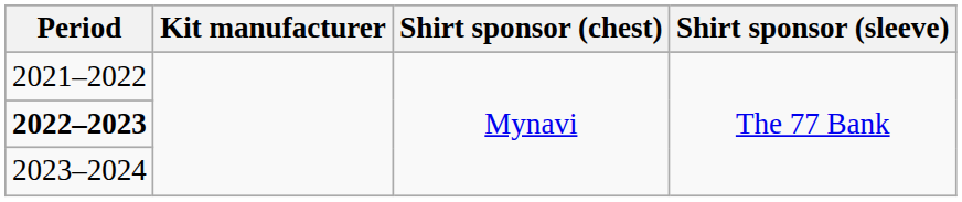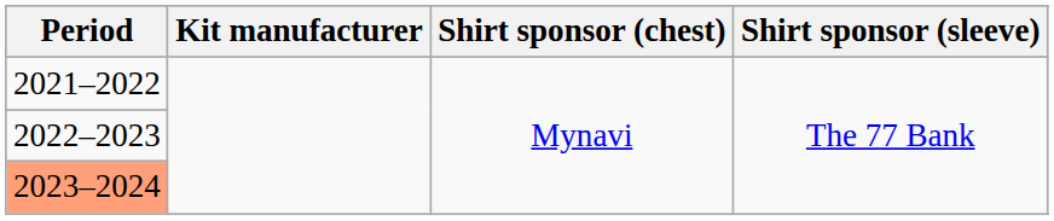2022–2023 | Period: bold -> normal
2023–2024 | Period: no background -> lightsalmon background
